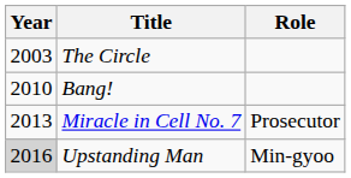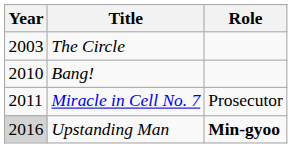Miracle in Cell No. 7 | Year: 2013 -> 2011
Upstanding Man | Role: normal -> bold
